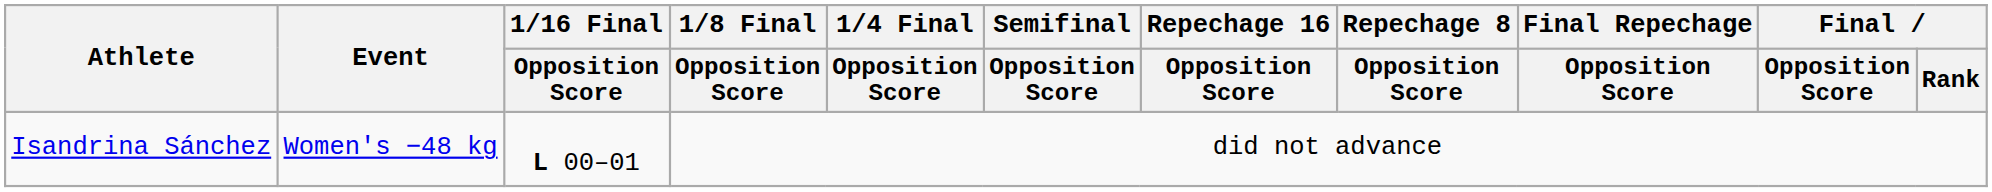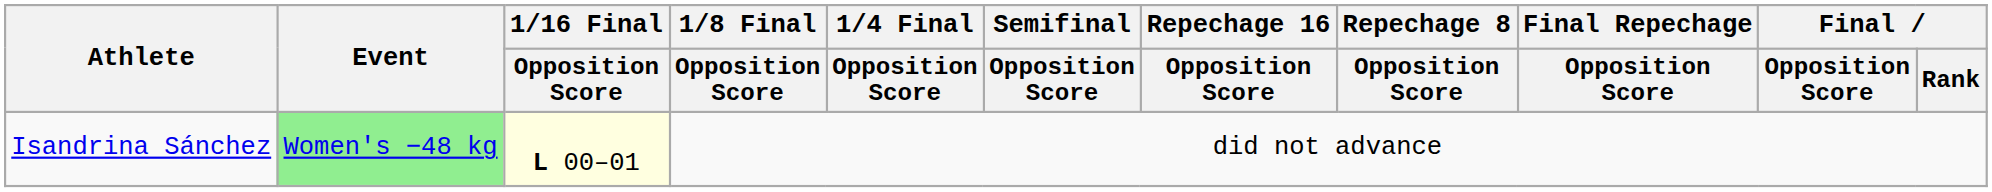Isandrina Sánchez | Event: no background -> lightgreen background
Isandrina Sánchez | 1/16 Final / Opposition Score: no background -> lightyellow background
